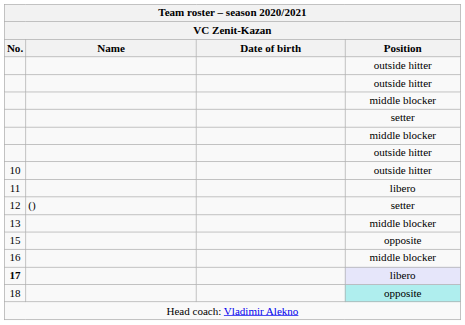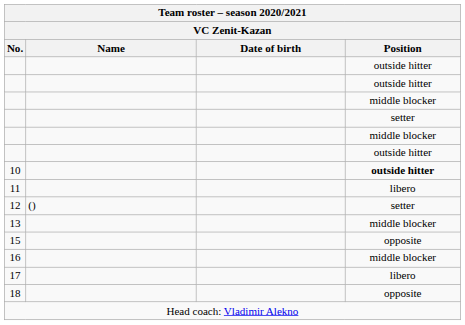10 | Position: normal -> bold
17 | No.: bold -> normal
17 | Position: lavender background -> no background
18 | Position: paleturquoise background -> no background
